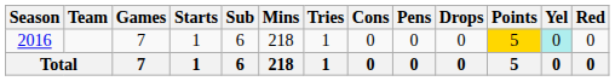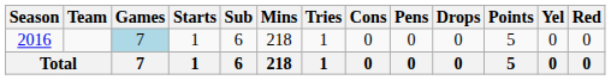2016 | Games: no background -> lightblue background
2016 | Points: gold background -> no background
2016 | Yel: paleturquoise background -> no background
